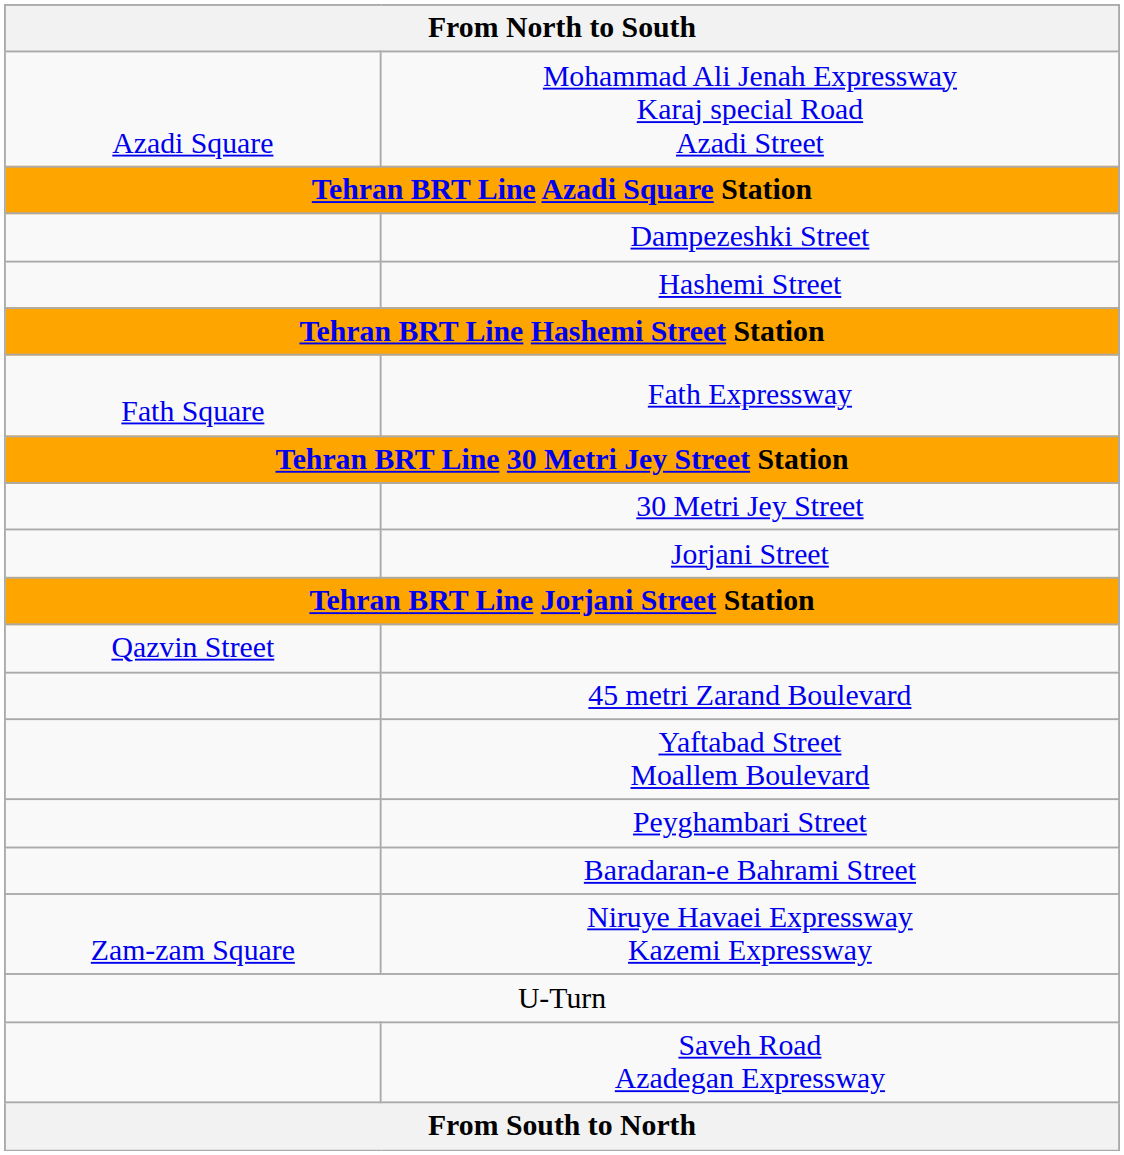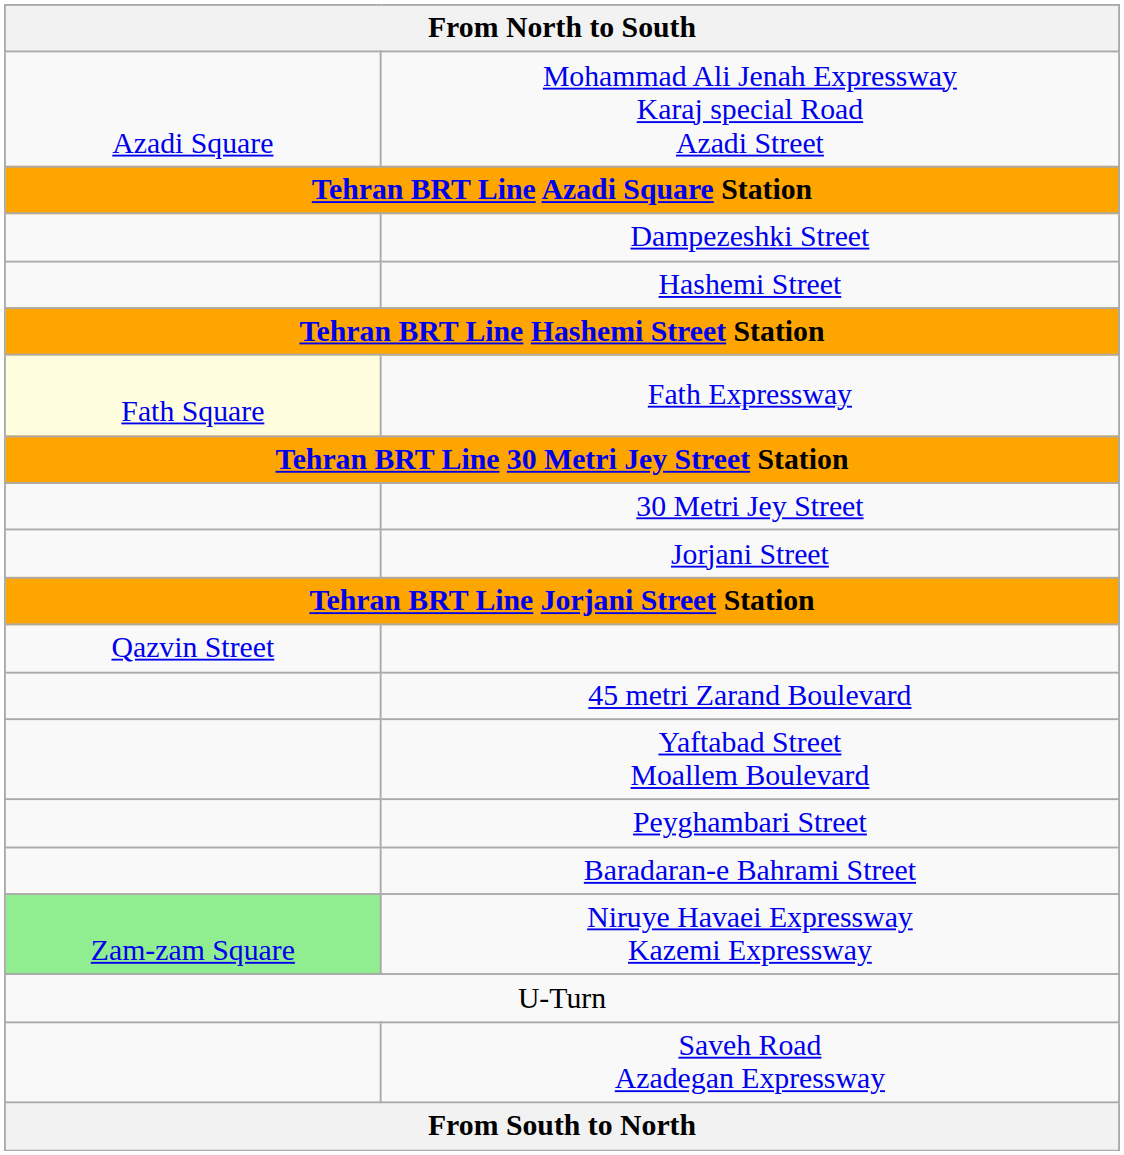Fath Expressway | column 1: no background -> lightyellow background
Niruye Havaei Expressway Kazemi Expressway | column 1: no background -> lightgreen background
